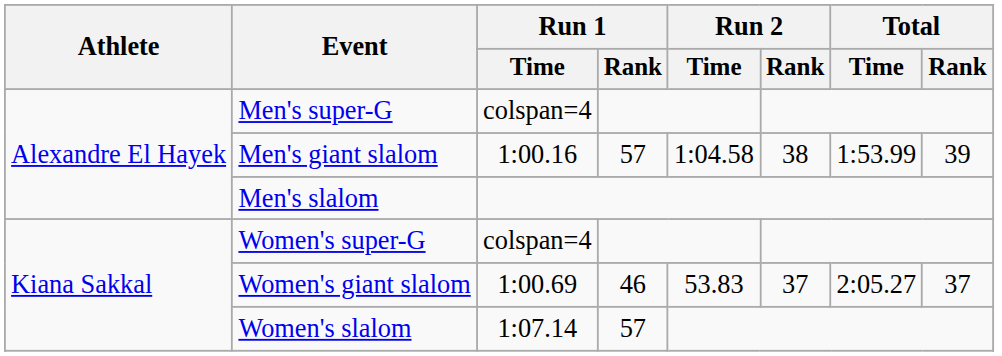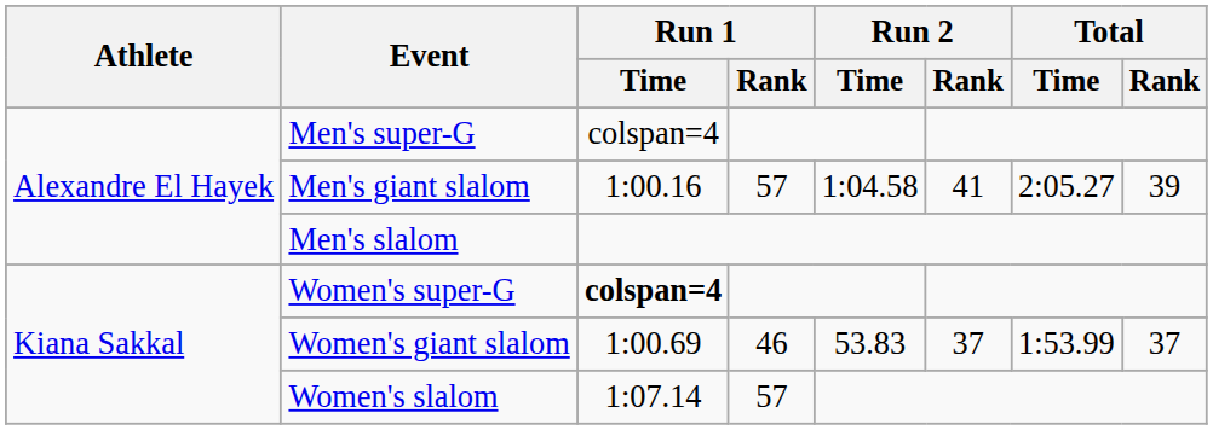Men's giant slalom | Run 2 / Rank: 38 -> 41
Men's giant slalom | Total / Time: 1:53.99 -> 2:05.27
Women's super-G | Run 1 / Time: normal -> bold
Women's giant slalom | Total / Time: 2:05.27 -> 1:53.99
